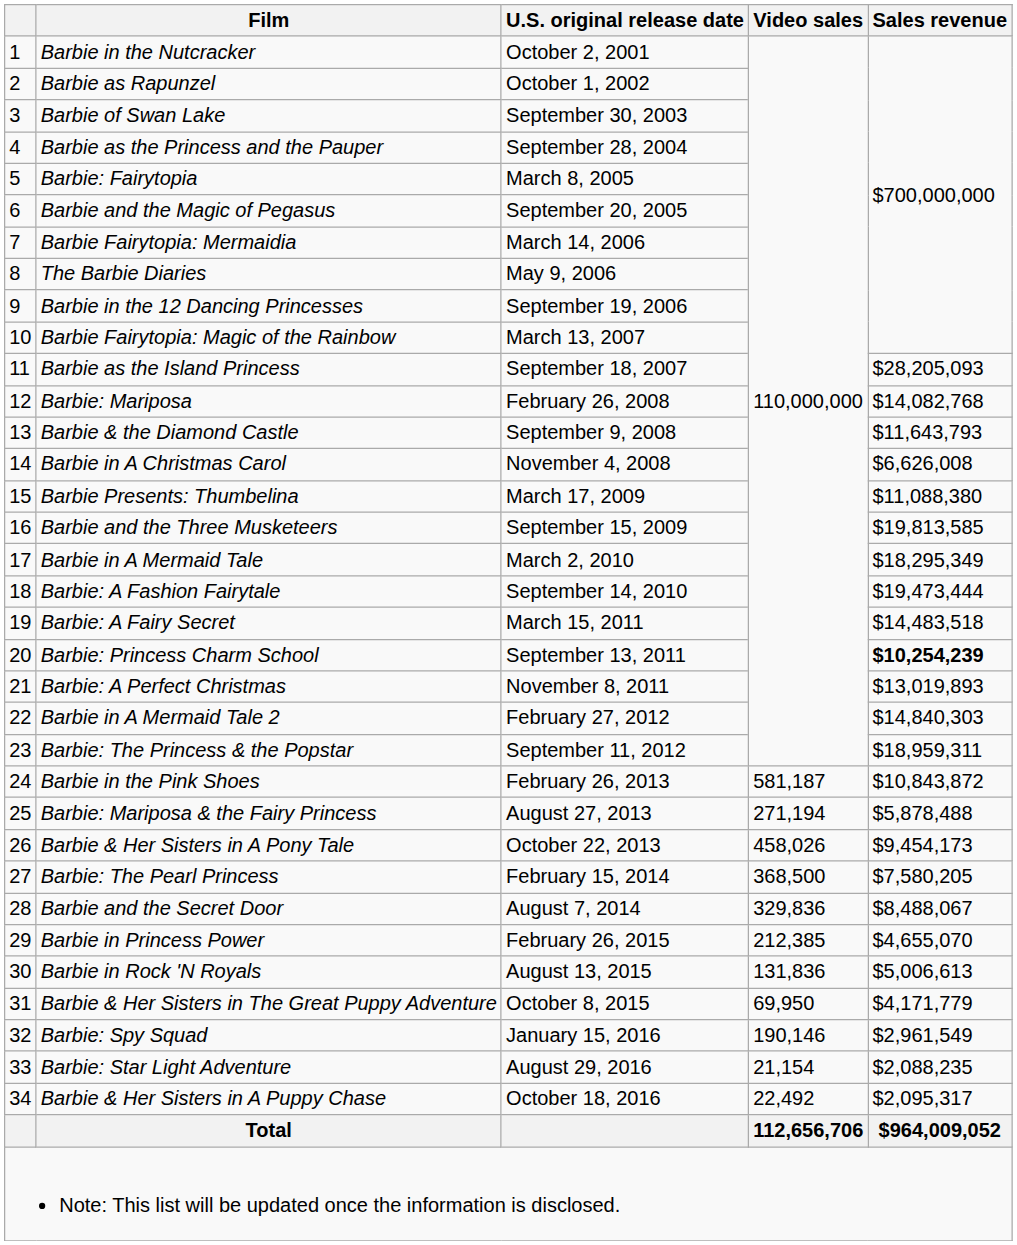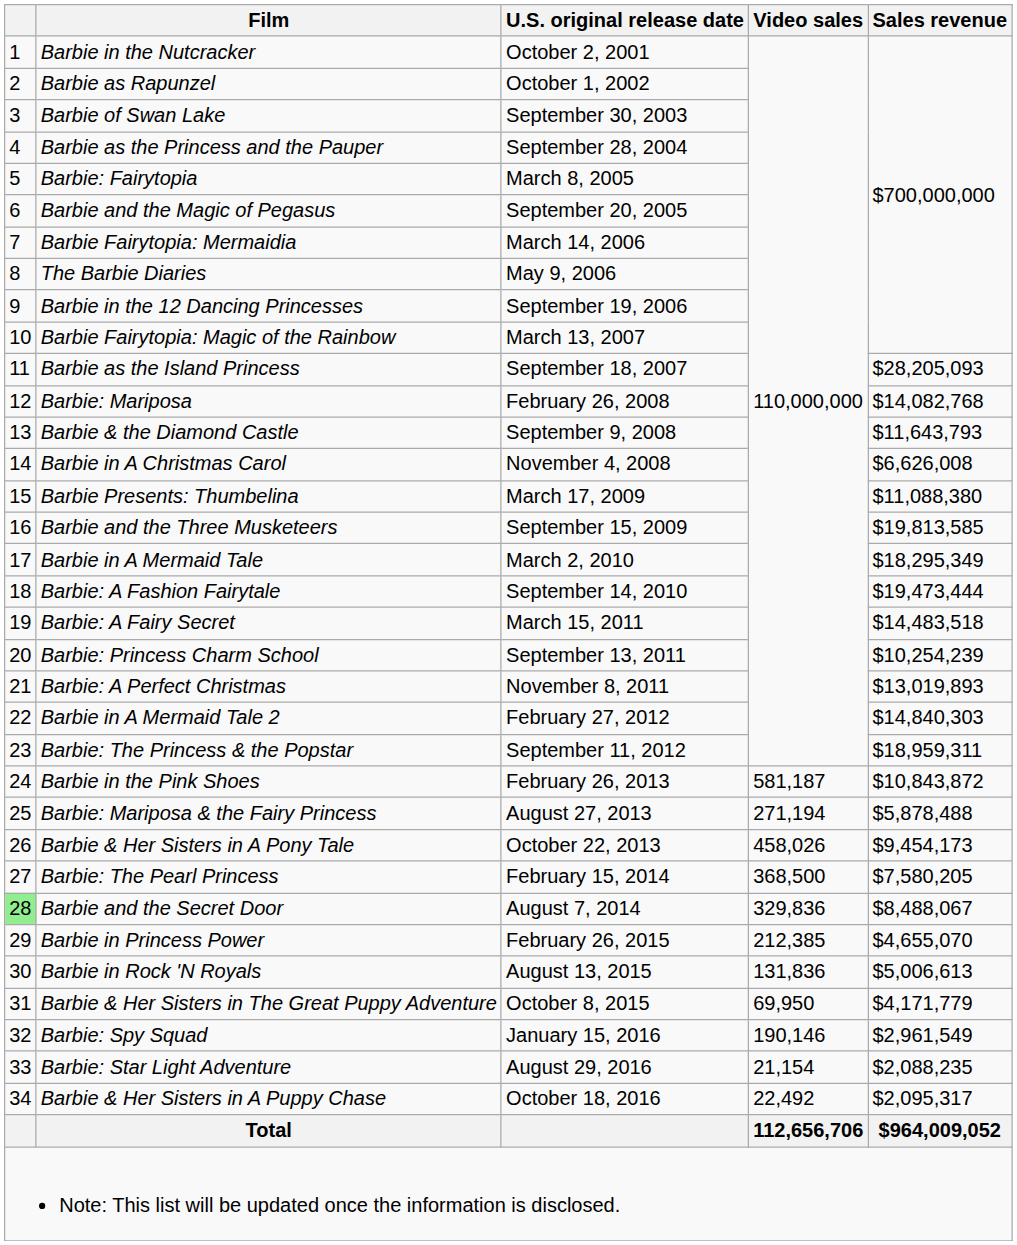Barbie: Princess Charm School | Sales revenue: bold -> normal
Barbie and the Secret Door | column 1: no background -> lightgreen background
